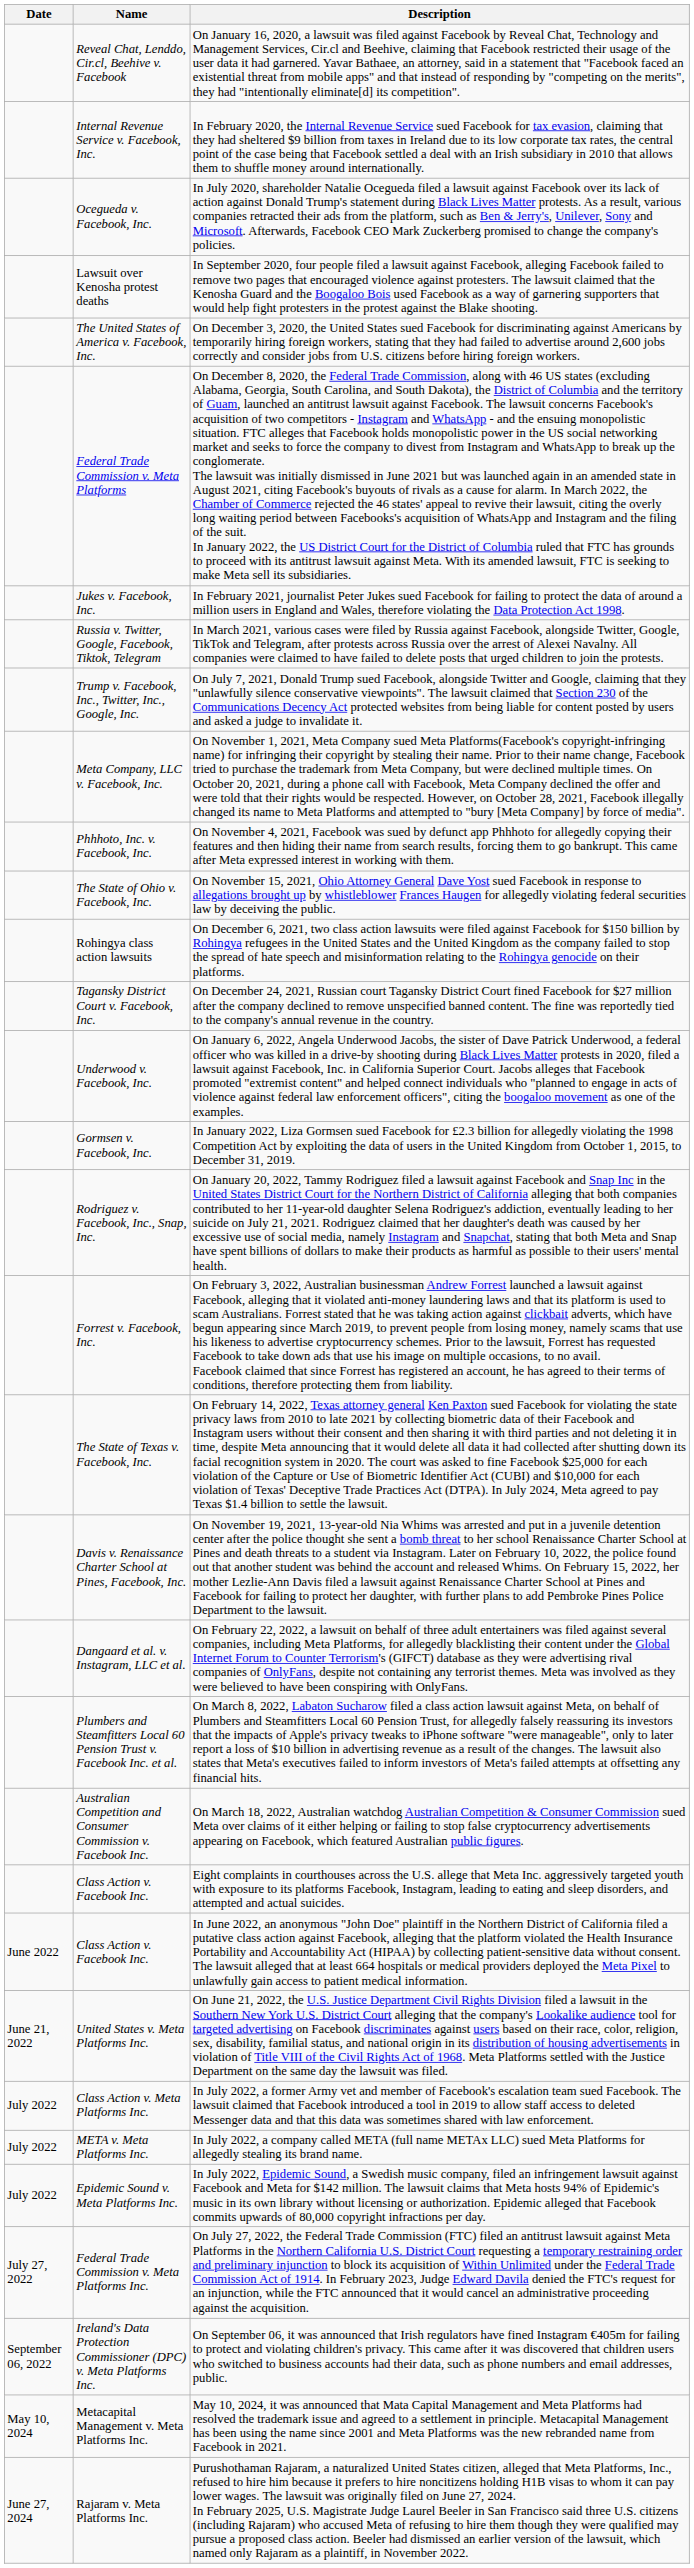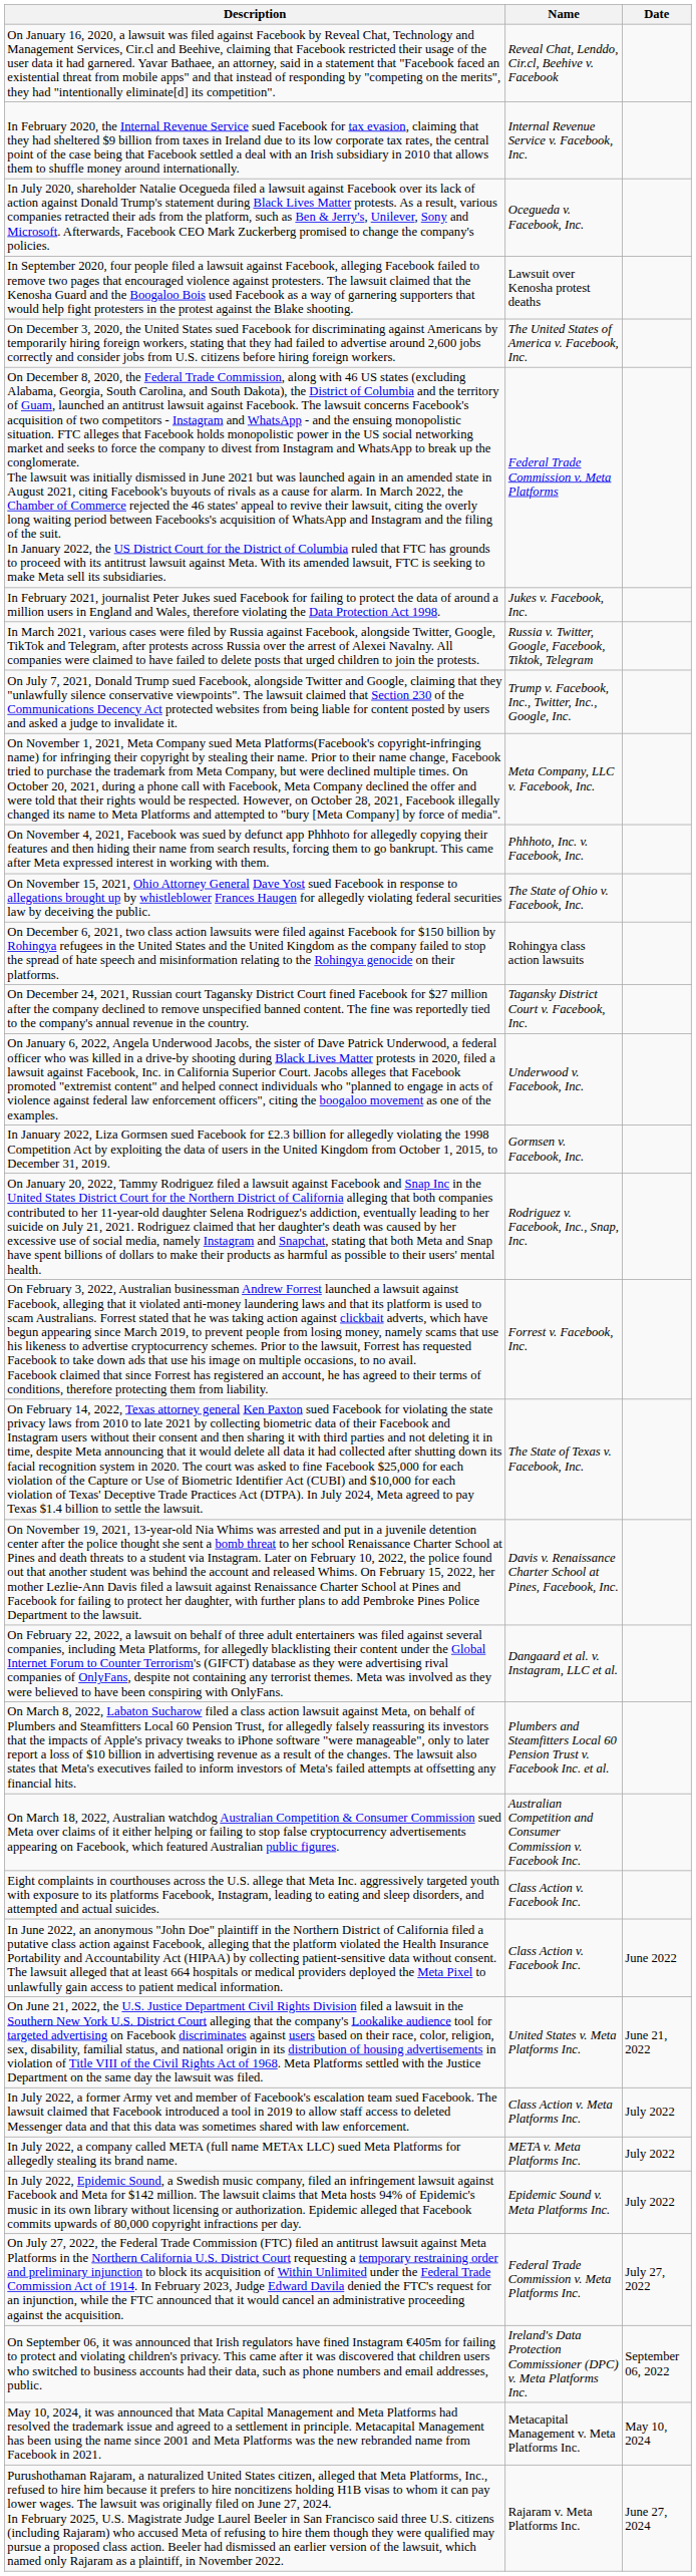columns swapped: Date <-> Description
